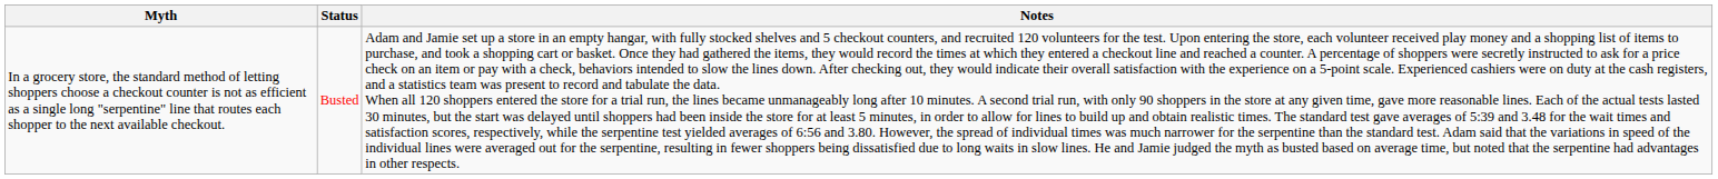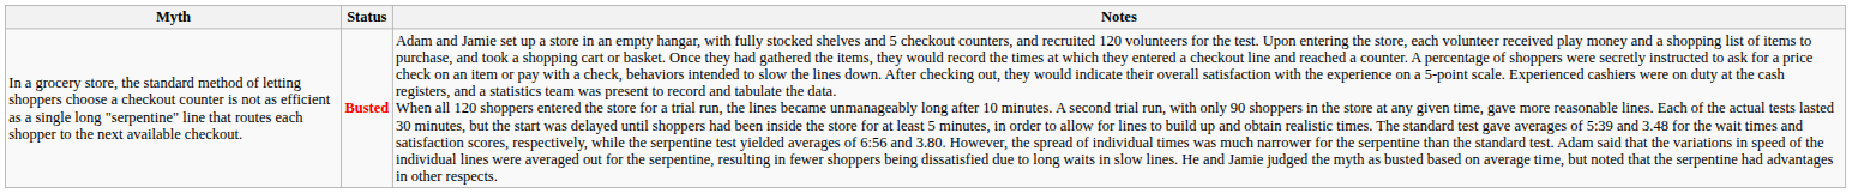row 2 | Status: normal -> bold
